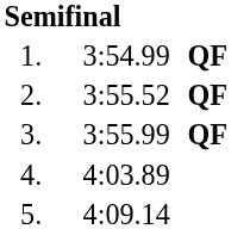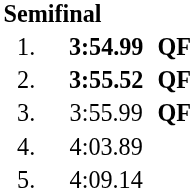1. | column 2: normal -> bold
2. | column 2: normal -> bold
